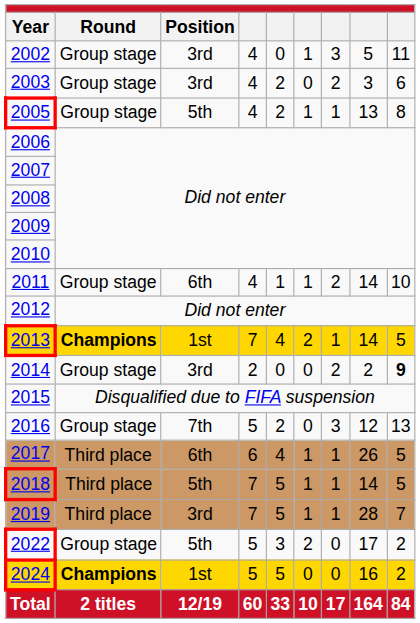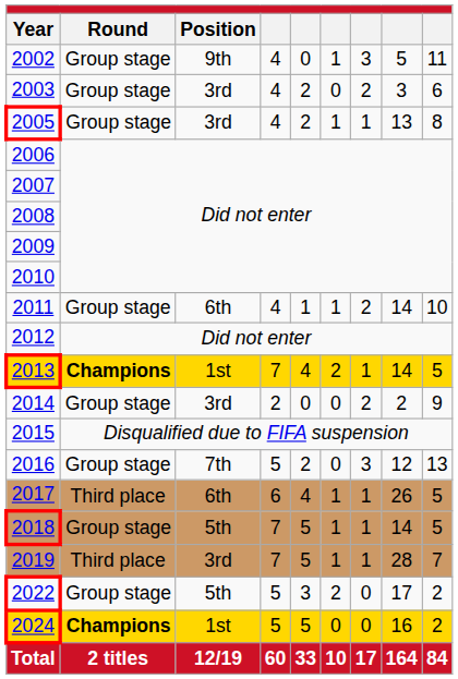2002 | Position: 3rd -> 9th
2005 | Position: 5th -> 3rd
2014 | column 9: bold -> normal
2018 | Round: Third place -> Group stage
